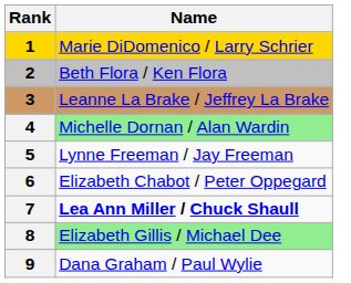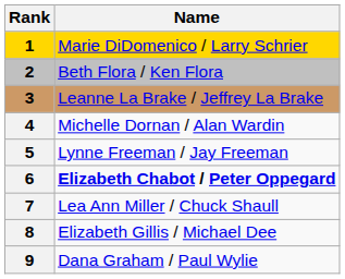Michelle Dornan / Alan Wardin | Name: lightgreen background -> no background
Elizabeth Chabot / Peter Oppegard | Name: normal -> bold
Lea Ann Miller / Chuck Shaull | Name: bold -> normal
Elizabeth Gillis / Michael Dee | Name: lightgreen background -> no background
